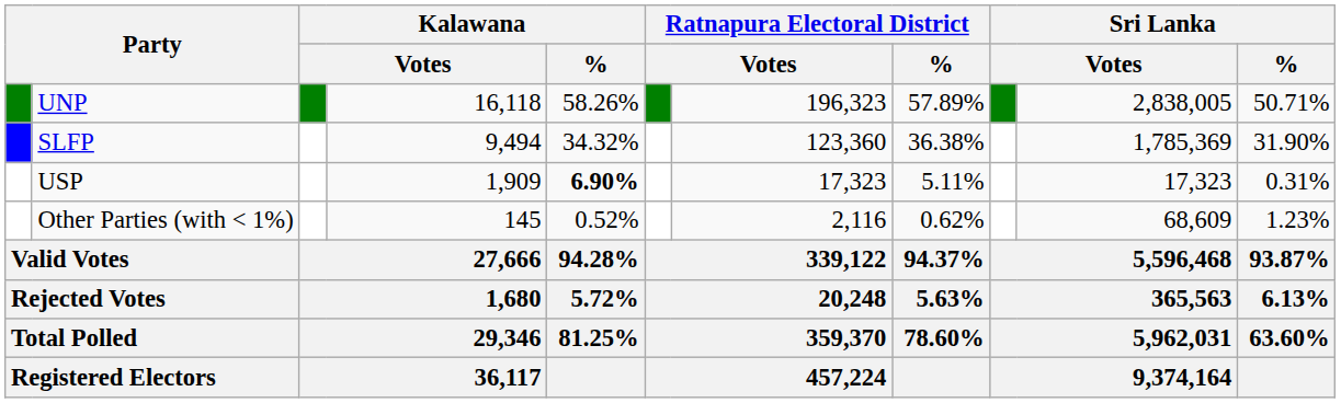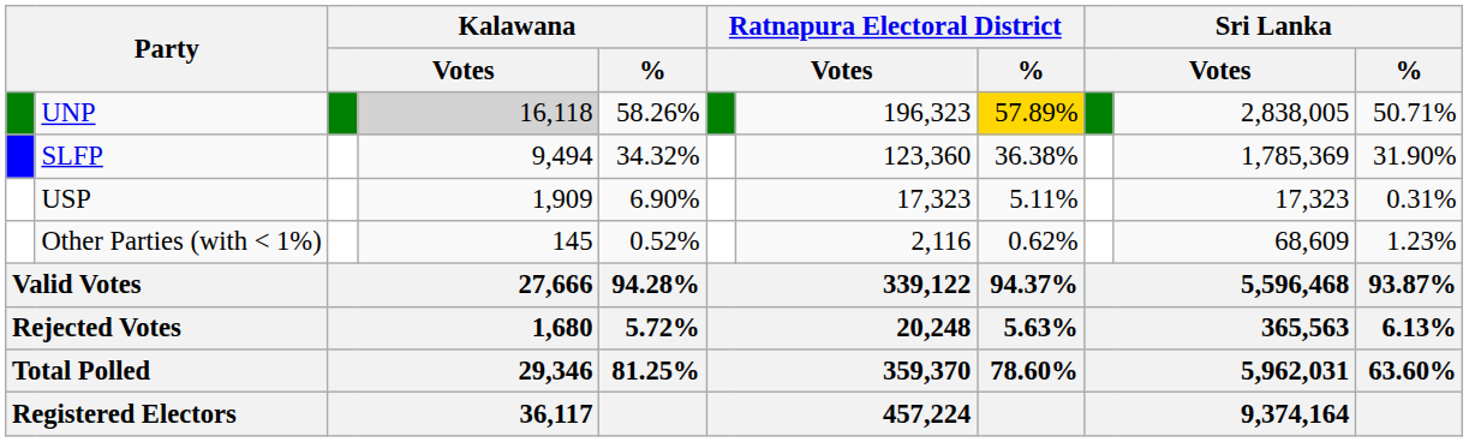UNP | column 4: no background -> lightgrey background
UNP | Ratnapura Electoral District / %: no background -> gold background
USP | Kalawana / %: bold -> normal
